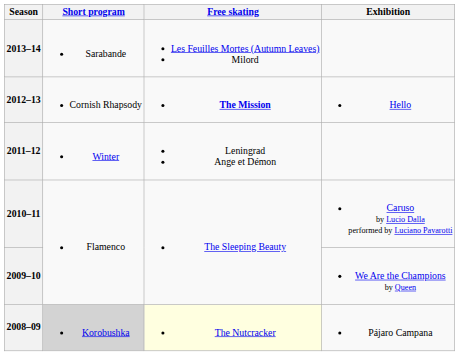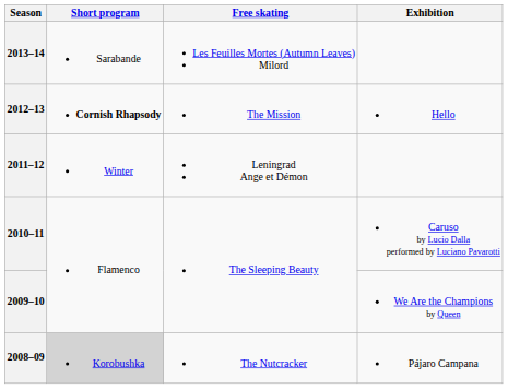2012–13 | Short program: normal -> bold
2012–13 | Free skating: bold -> normal
2008–09 | Free skating: lightyellow background -> no background
